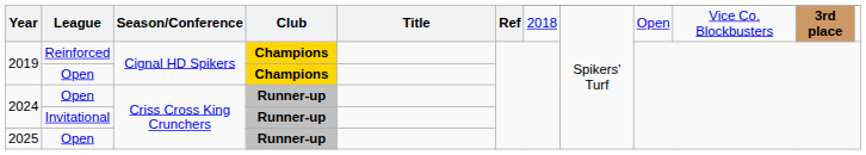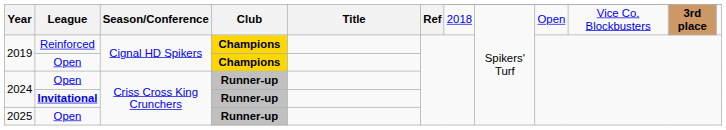2024 / Invitational | League: normal -> bold
